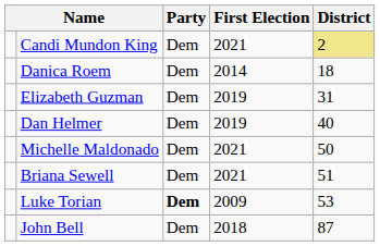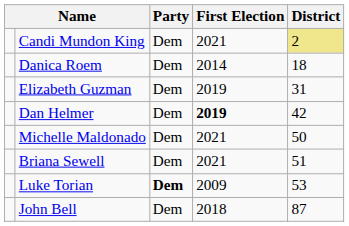Dan Helmer | First Election: normal -> bold
Dan Helmer | District: 40 -> 42
